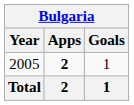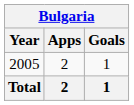2005 | Apps: bold -> normal
